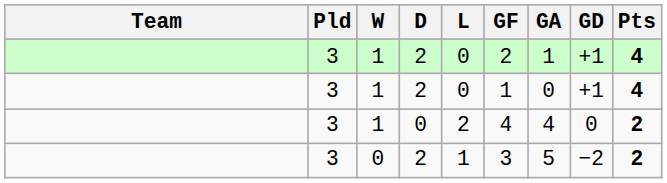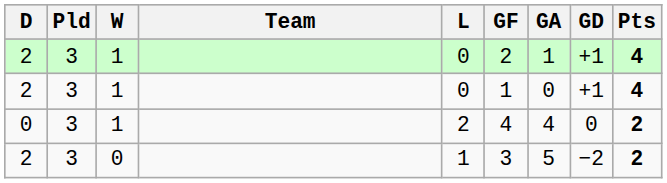columns swapped: Team <-> D
